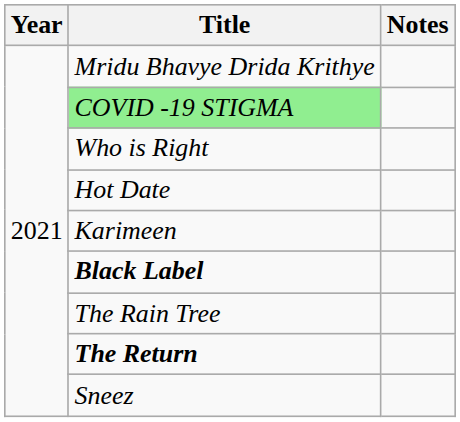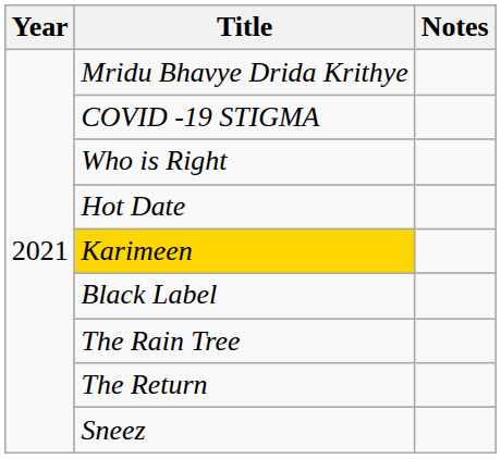COVID -19 STIGMA | Title: lightgreen background -> no background
Karimeen | Title: no background -> gold background
Black Label | Title: bold -> normal
The Return | Title: bold -> normal
